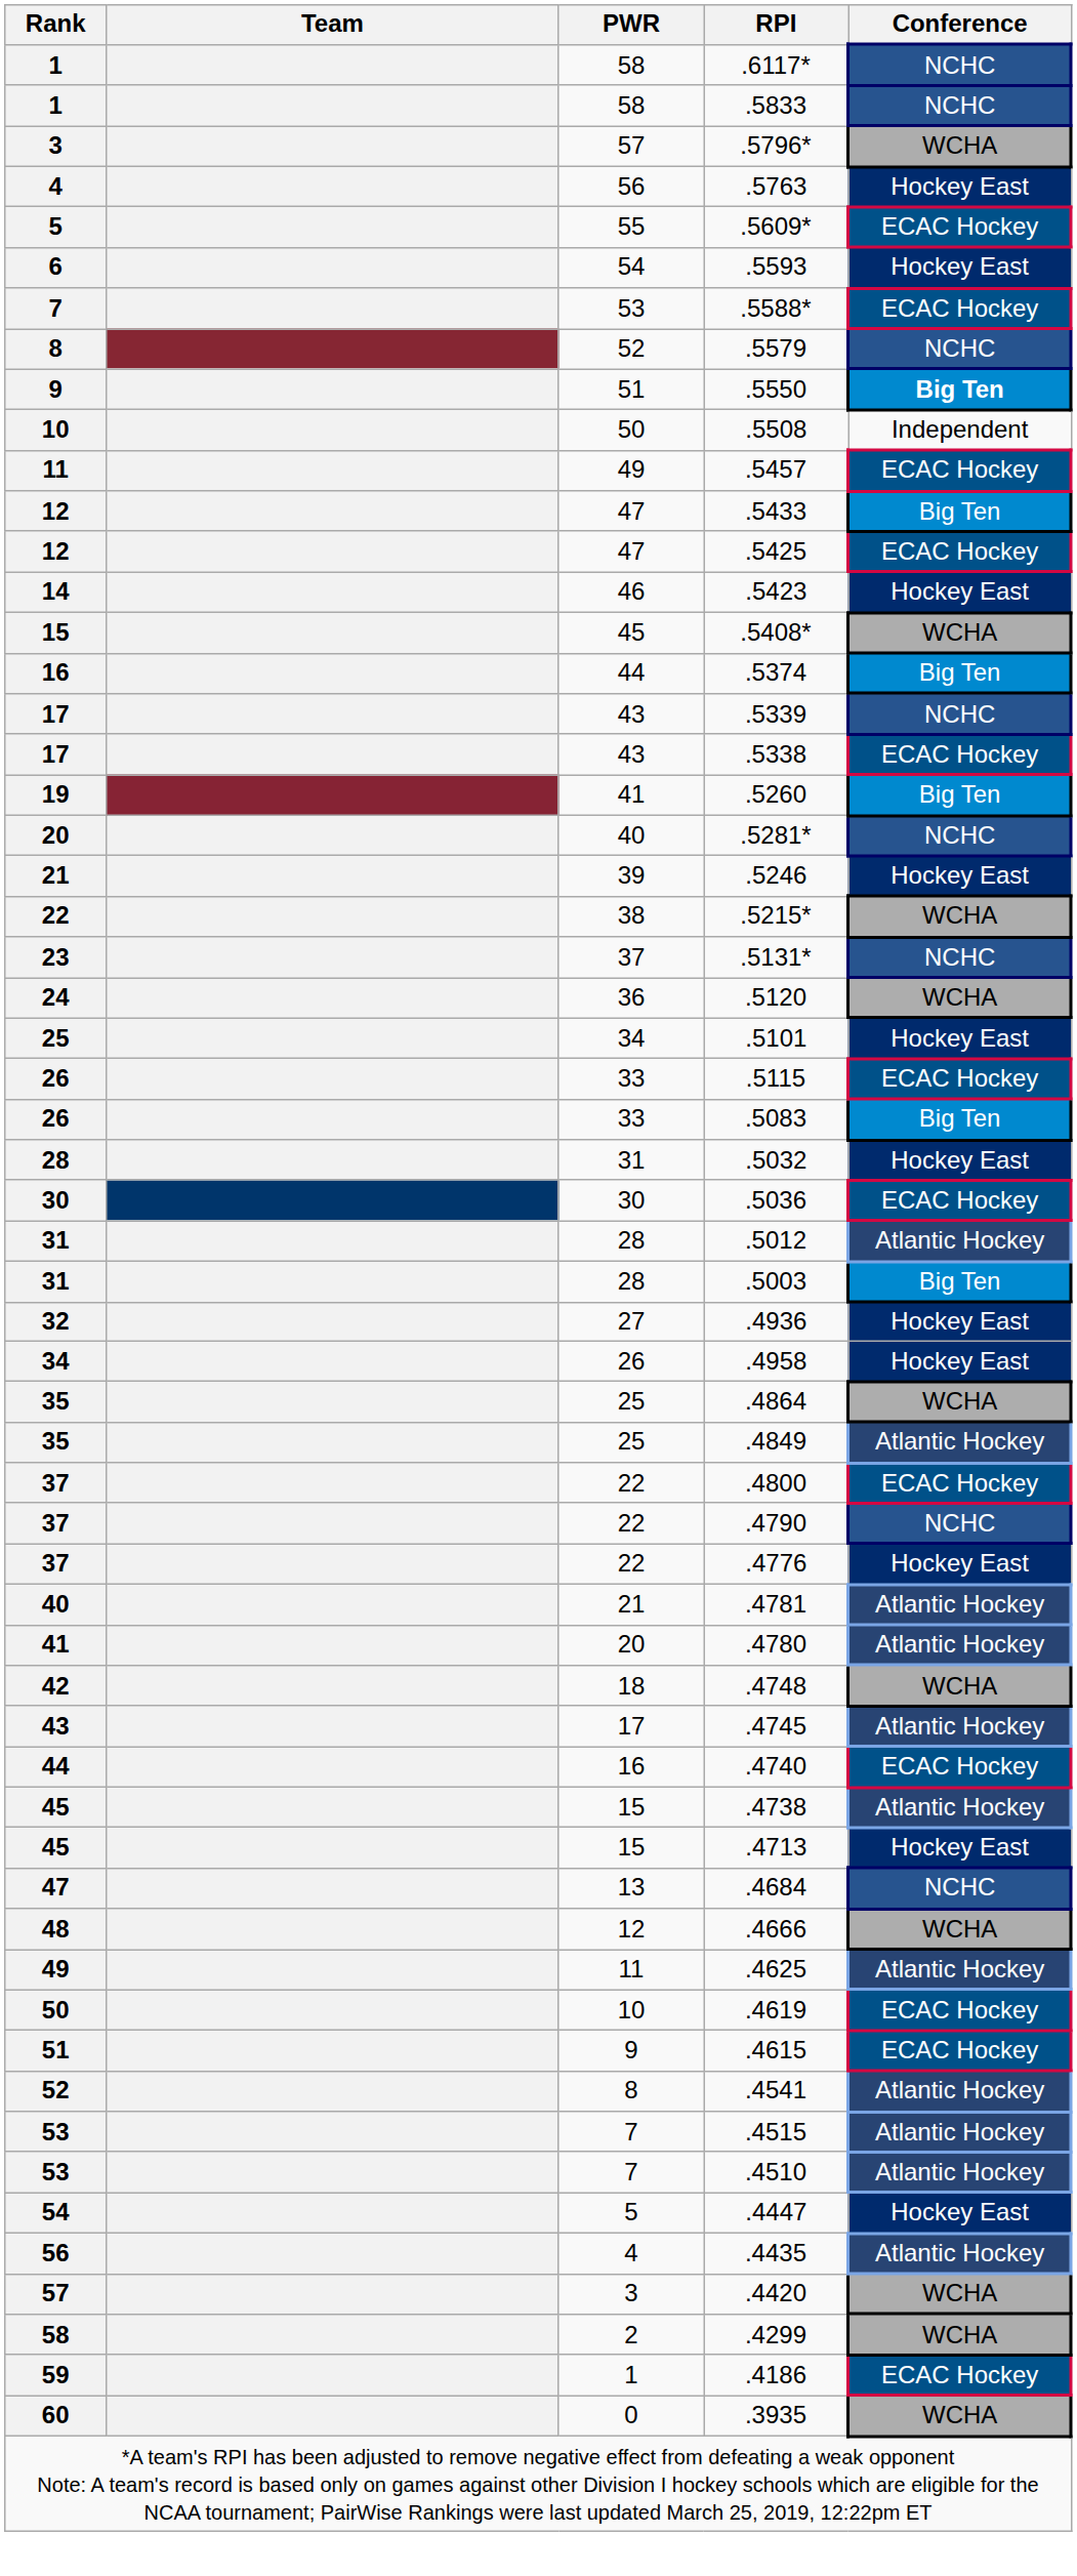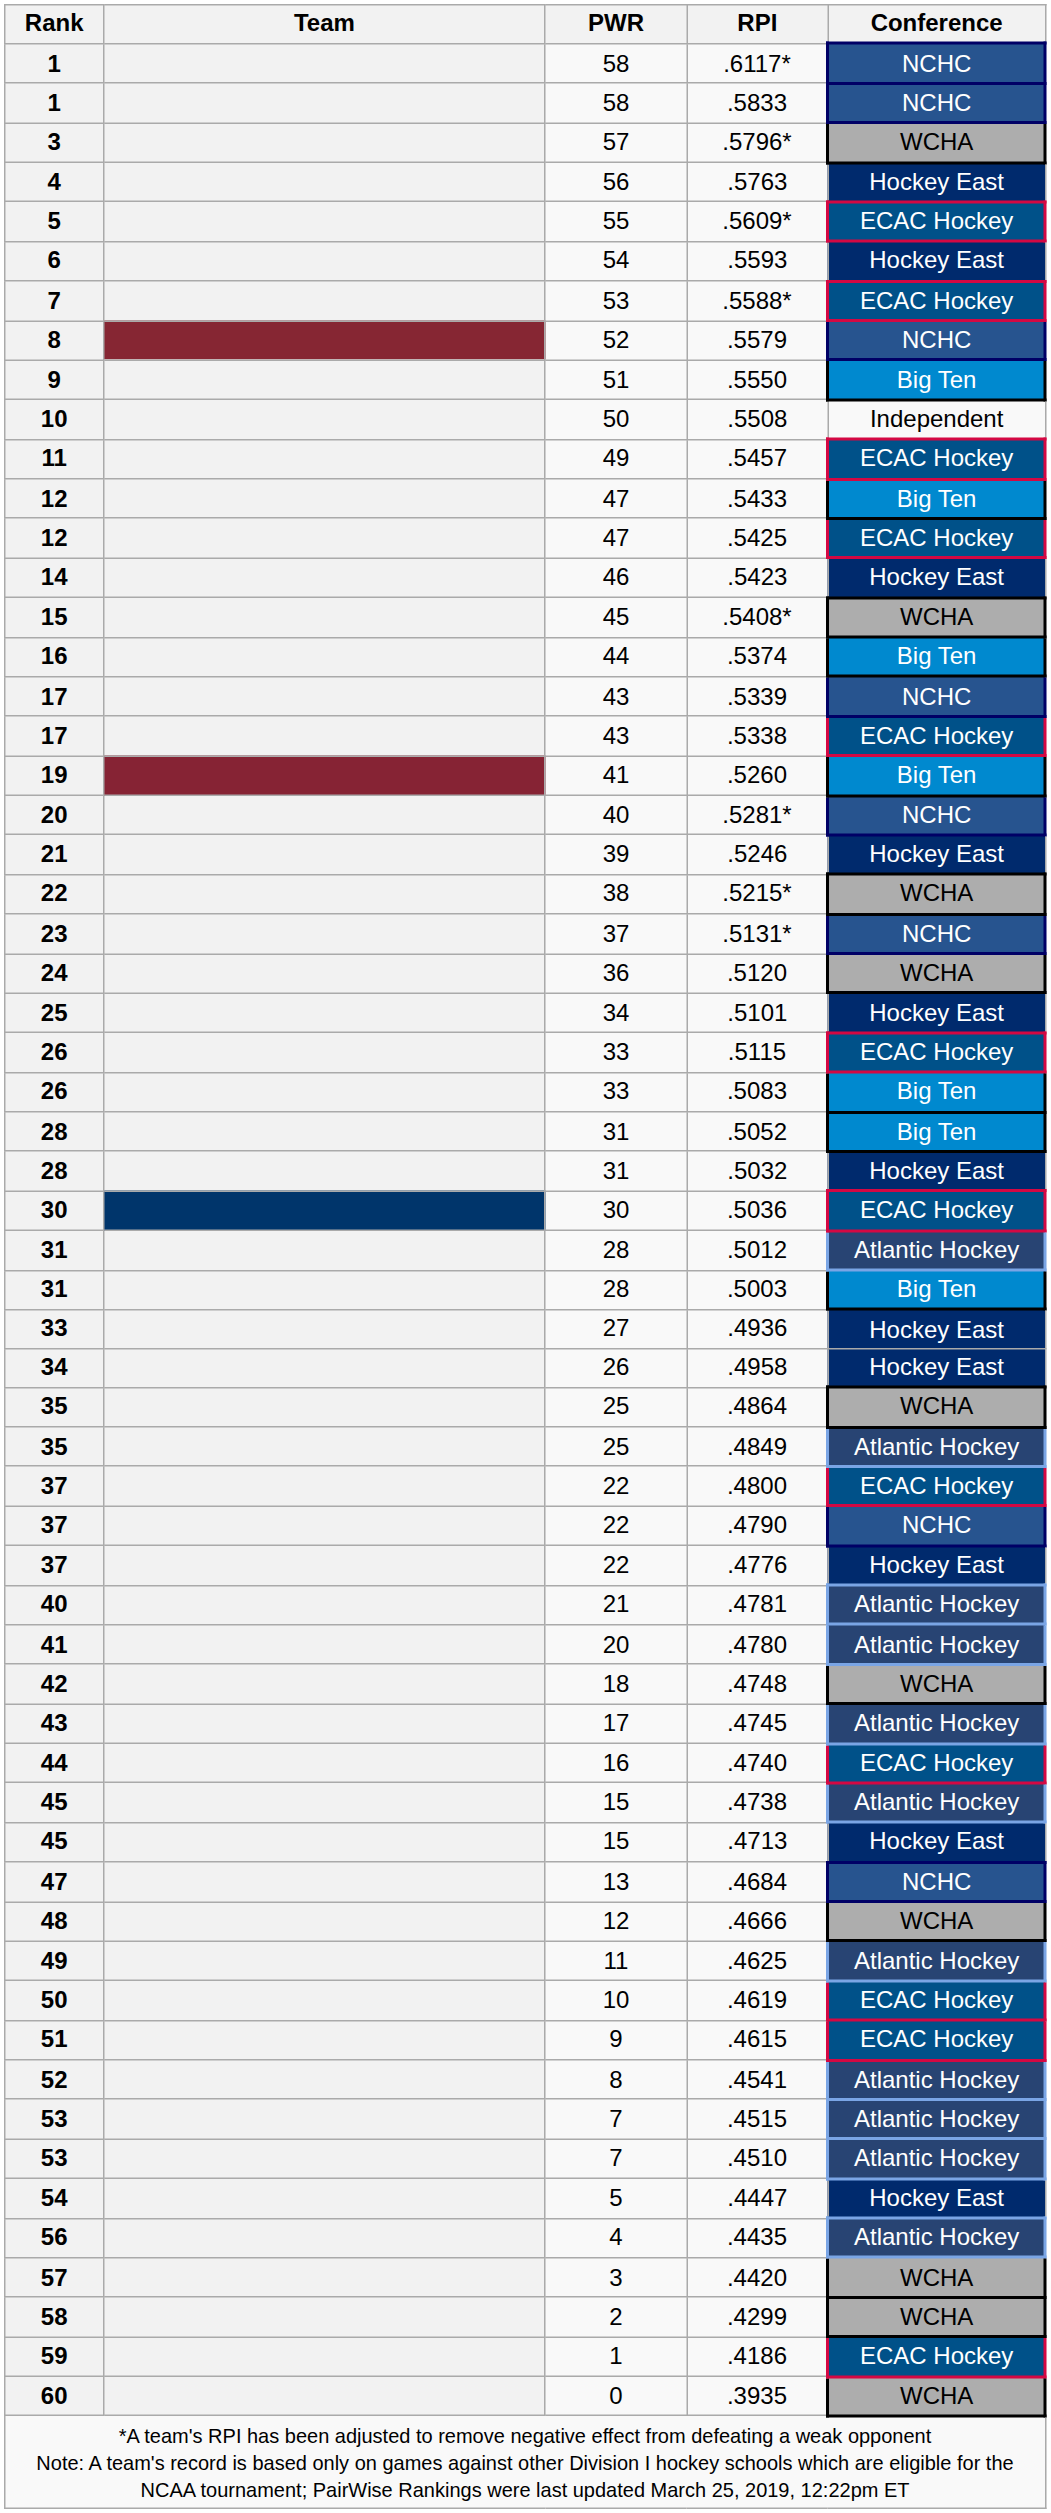.5550 | Conference: bold -> normal
+ row: 28 | 31 | .5052 | Big Ten
.4936 | Rank: 32 -> 33
